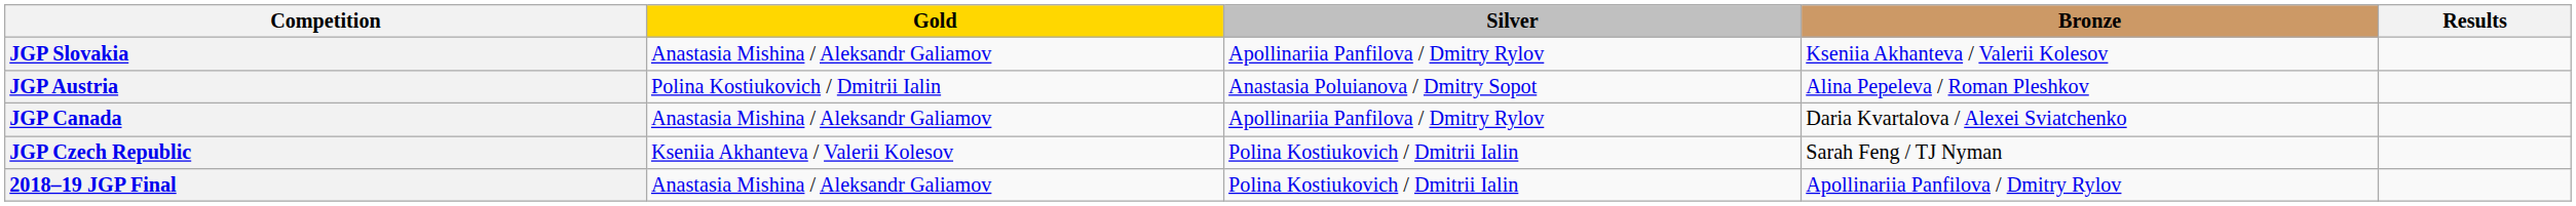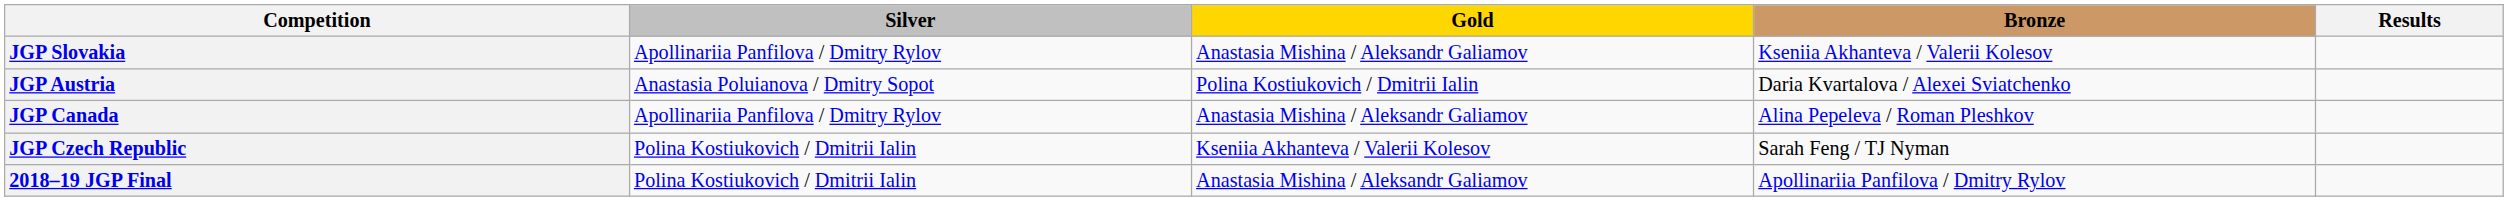columns swapped: Gold <-> Silver
JGP Austria | Bronze: Alina Pepeleva / Roman Pleshkov -> Daria Kvartalova / Alexei Sviatchenko
JGP Canada | Bronze: Daria Kvartalova / Alexei Sviatchenko -> Alina Pepeleva / Roman Pleshkov
